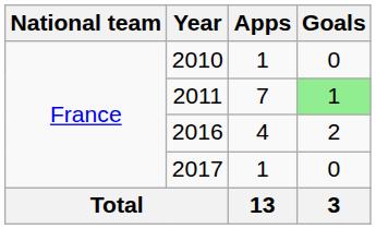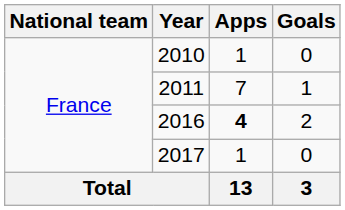2011 | Goals: lightgreen background -> no background
2016 | Apps: normal -> bold
